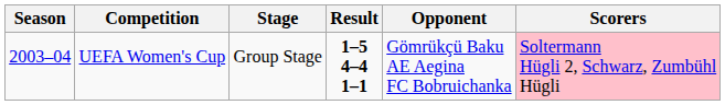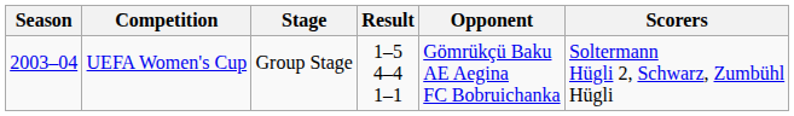UEFA Women's Cup | Result: bold -> normal
UEFA Women's Cup | Scorers: pink background -> no background
